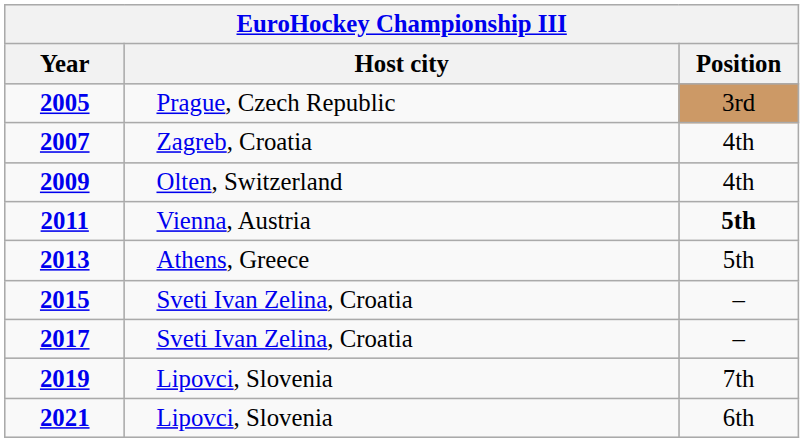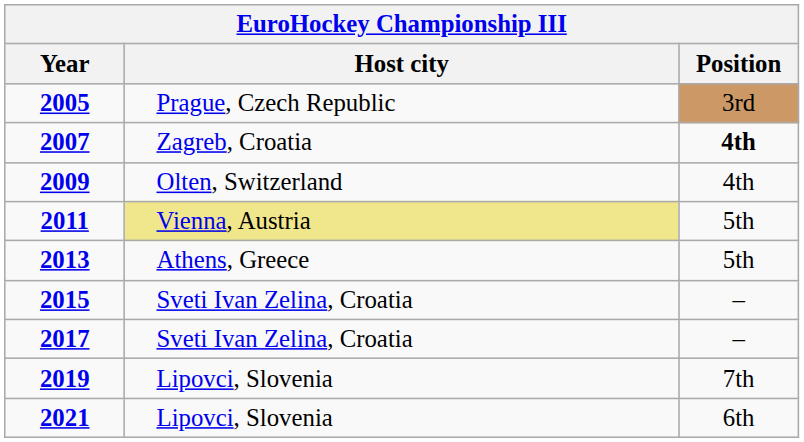2007 | Position: normal -> bold
2011 | Host city: no background -> khaki background
2011 | Position: bold -> normal
